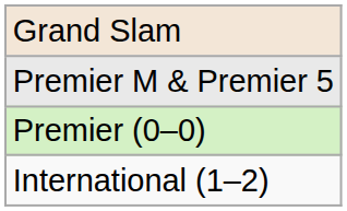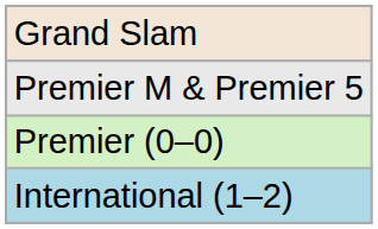row 4 | column 1: no background -> lightblue background
